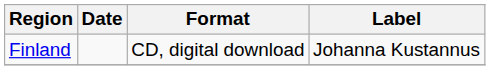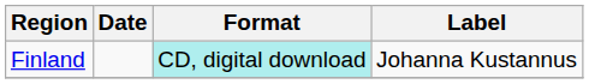Finland | Format: no background -> paleturquoise background
